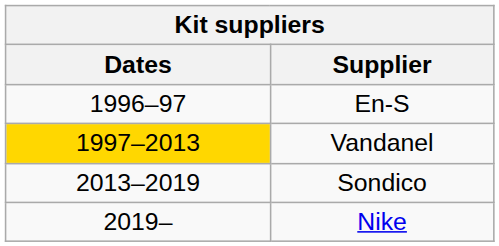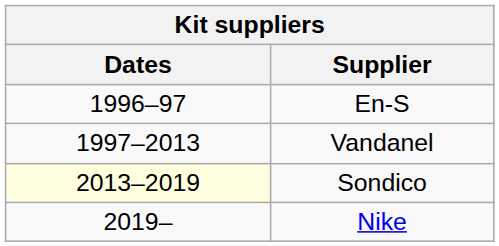Vandanel | Dates: gold background -> no background
Sondico | Dates: no background -> lightyellow background
